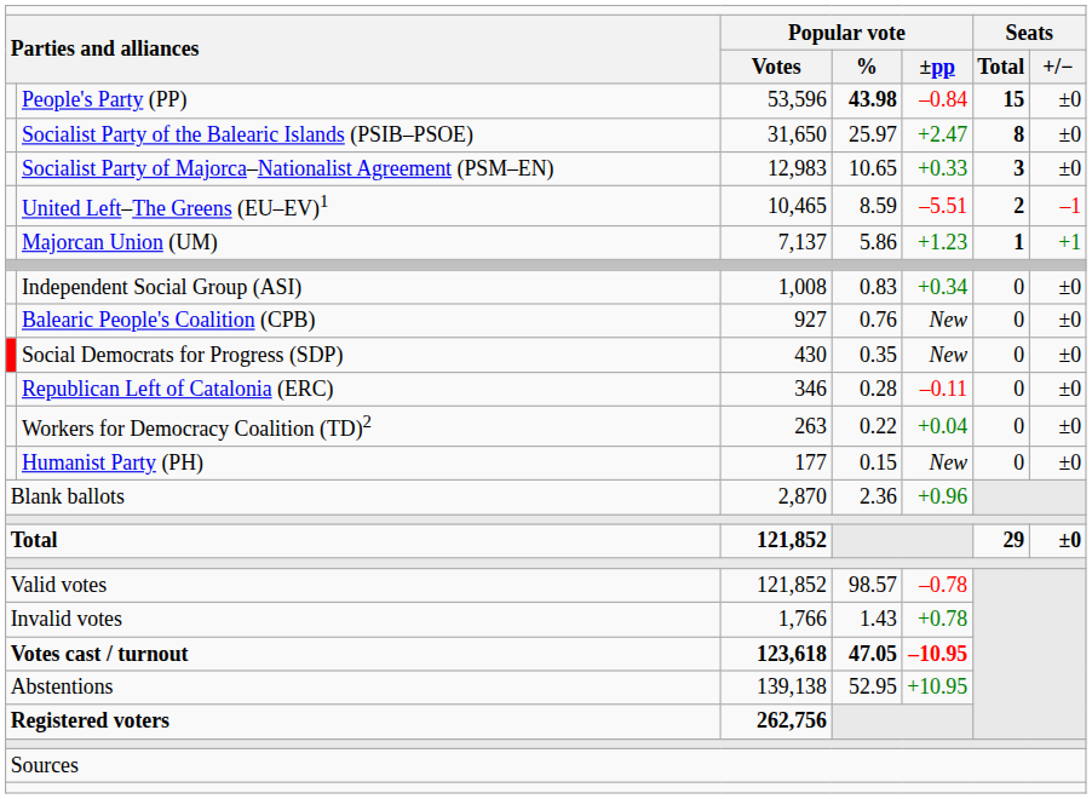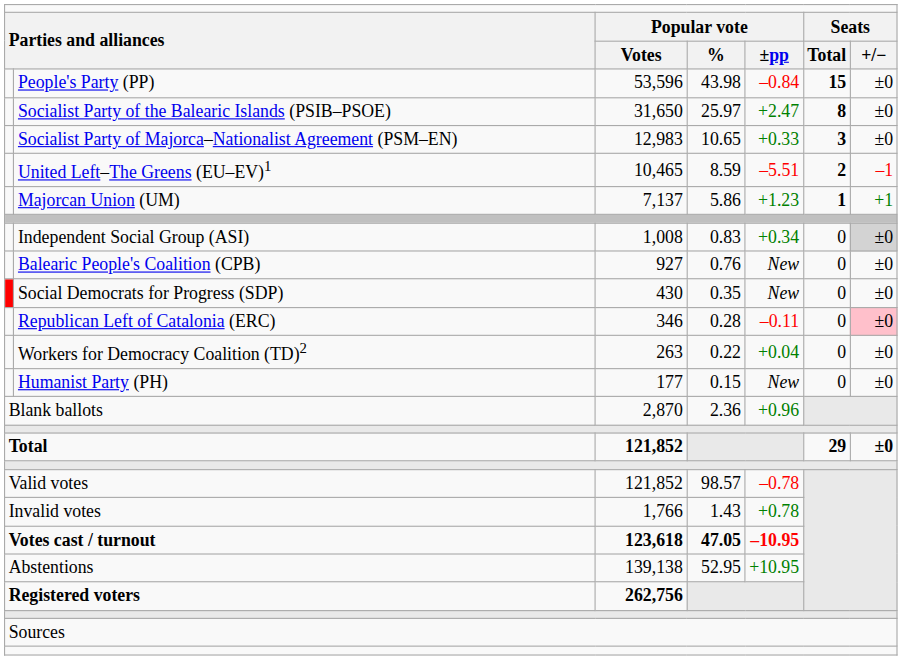People's Party (PP) | column 4: bold -> normal
Independent Social Group (ASI) | column 7: no background -> lightgrey background
Republican Left of Catalonia (ERC) | column 7: no background -> pink background
